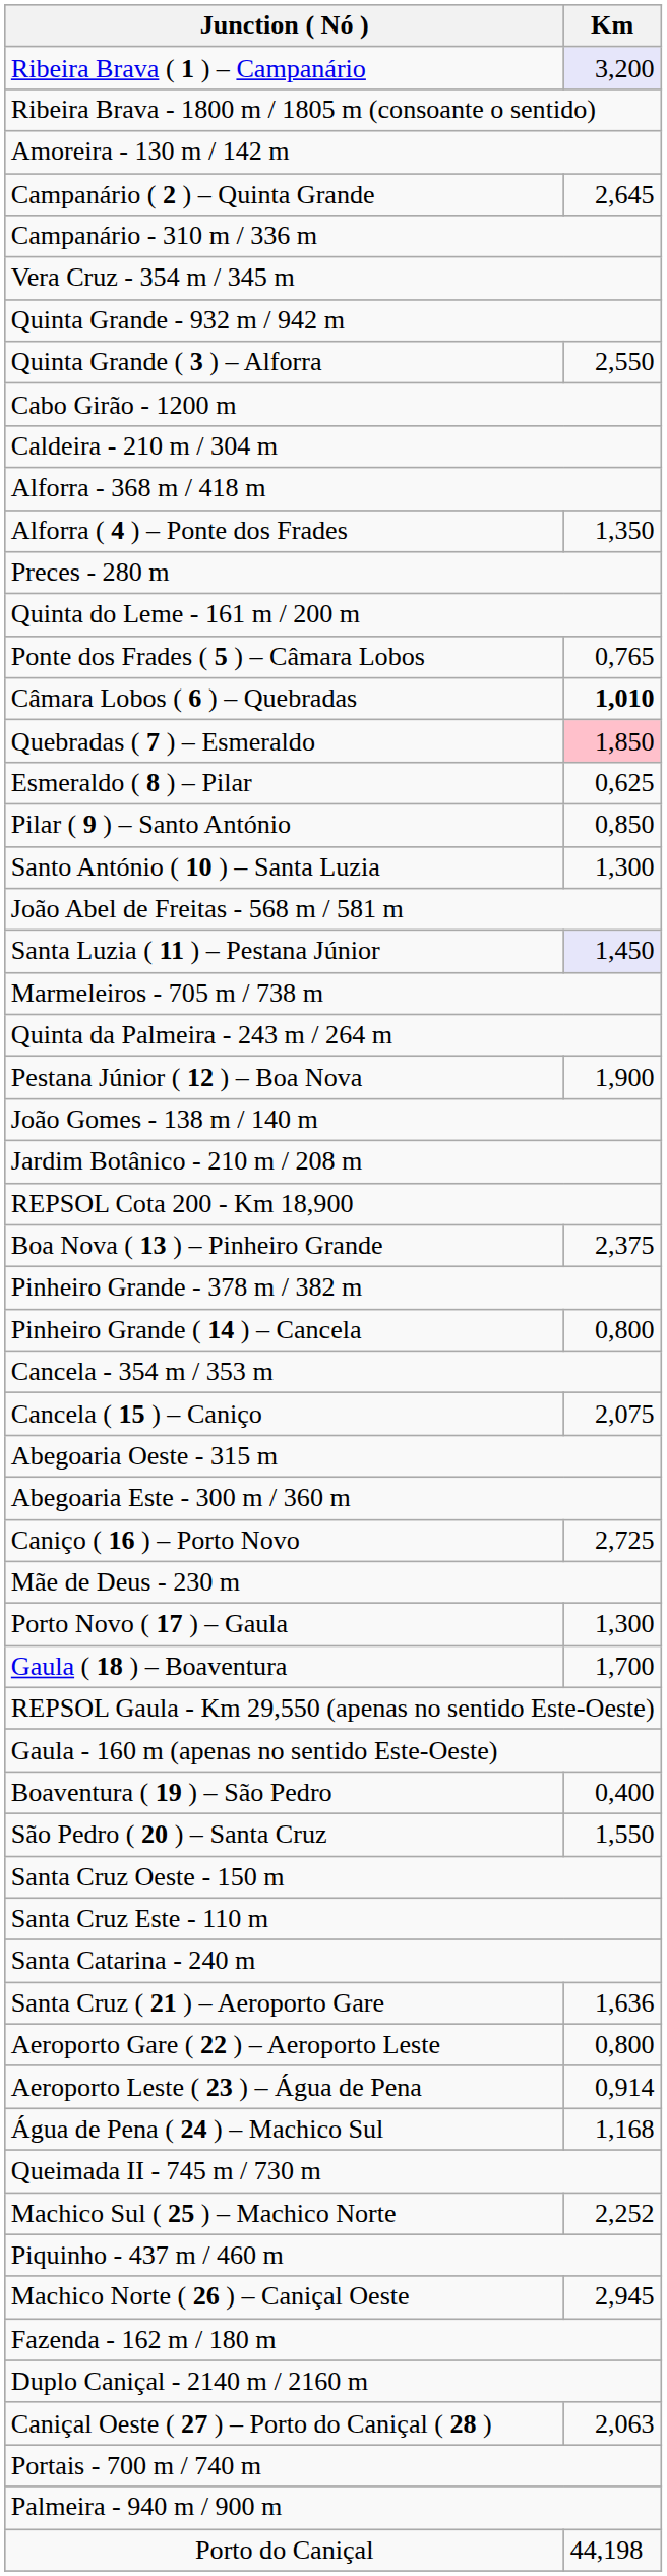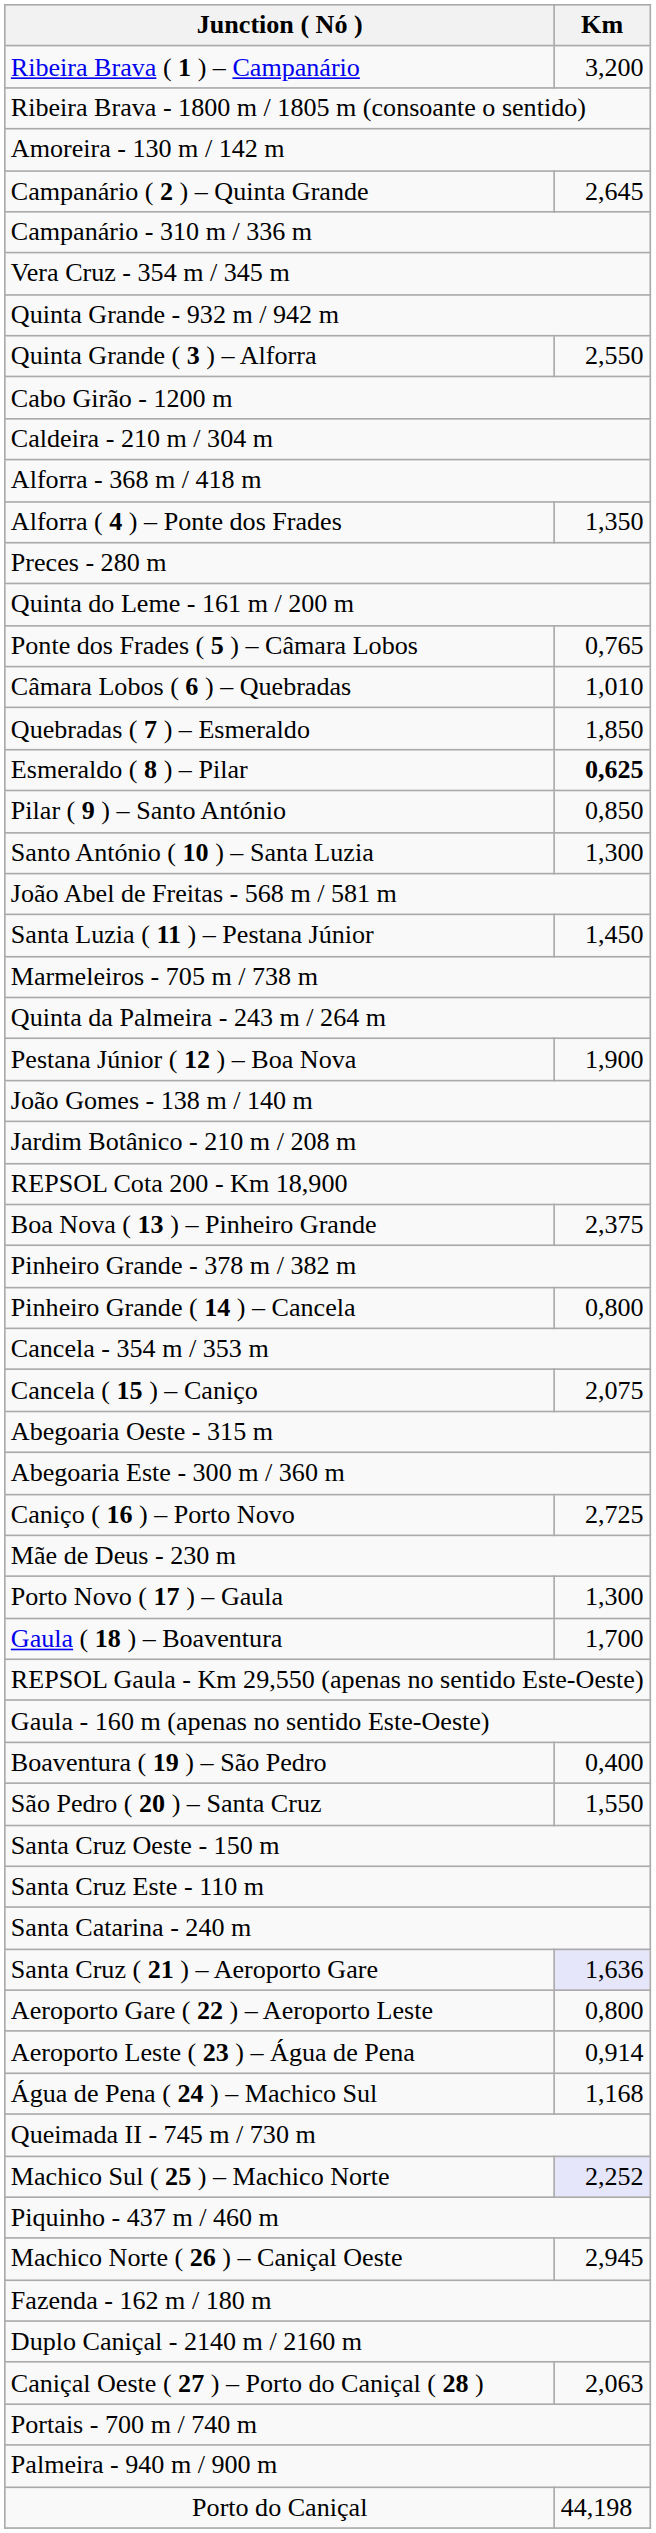Ribeira Brava ( 1 ) – Campanário | Km: lavender background -> no background
Câmara Lobos ( 6 ) – Quebradas | Km: bold -> normal
Quebradas ( 7 ) – Esmeraldo | Km: pink background -> no background
Esmeraldo ( 8 ) – Pilar | Km: normal -> bold
Santa Luzia ( 11 ) – Pestana Júnior | Km: lavender background -> no background
Santa Cruz ( 21 ) – Aeroporto Gare | Km: no background -> lavender background
Machico Sul ( 25 ) – Machico Norte | Km: no background -> lavender background
